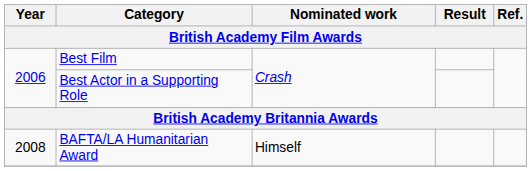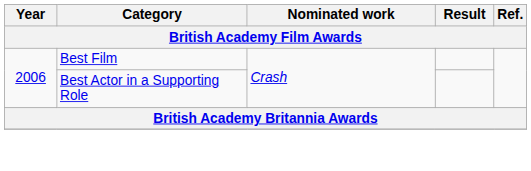- row: 2008 | BAFTA/LA Humanitarian Award | Himself
